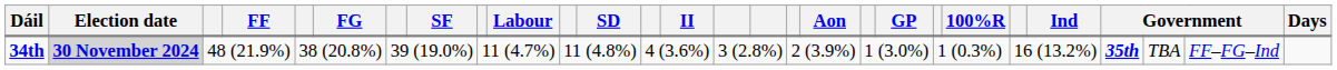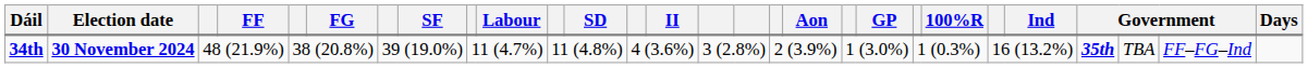34th | Election date: lightgrey background -> no background
